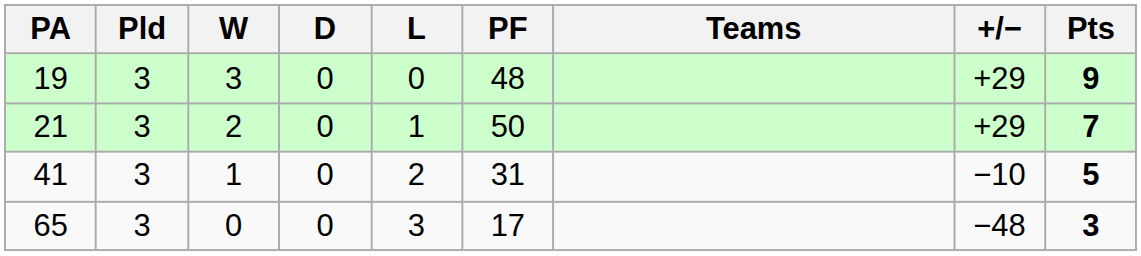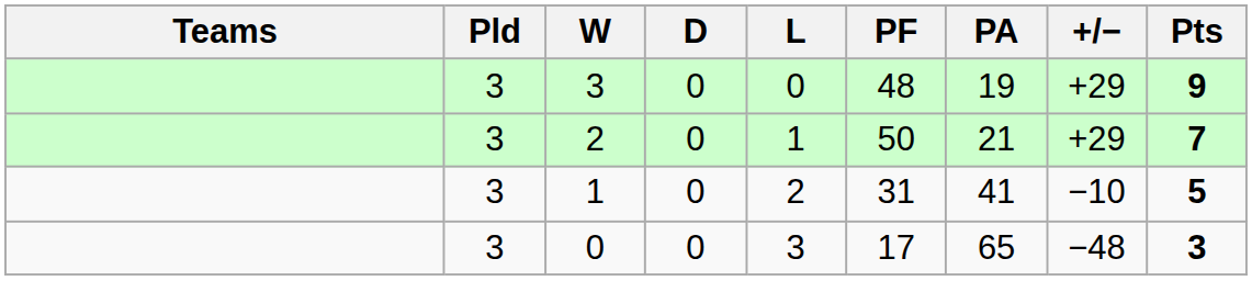columns swapped: Teams <-> PA
